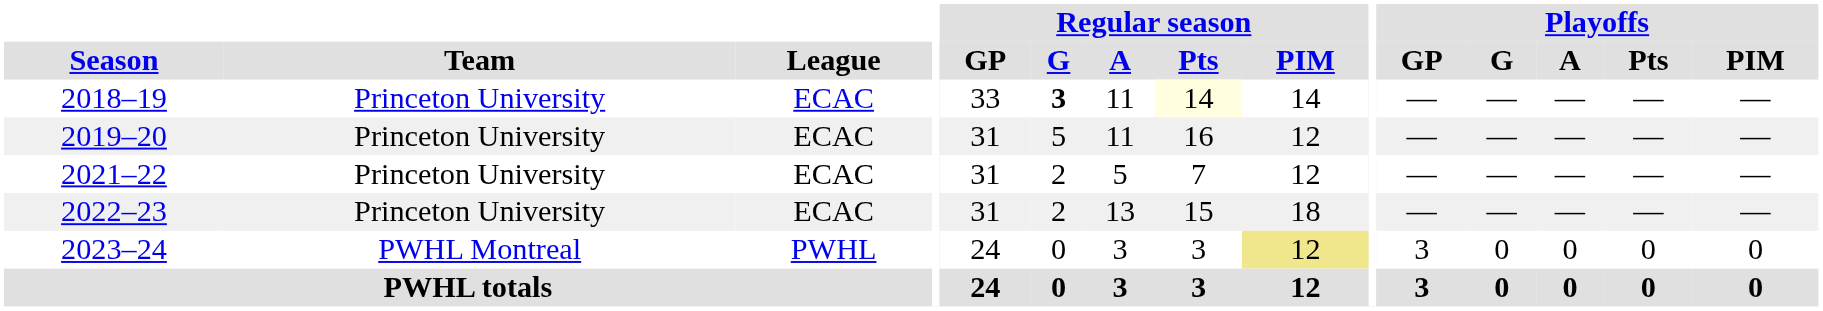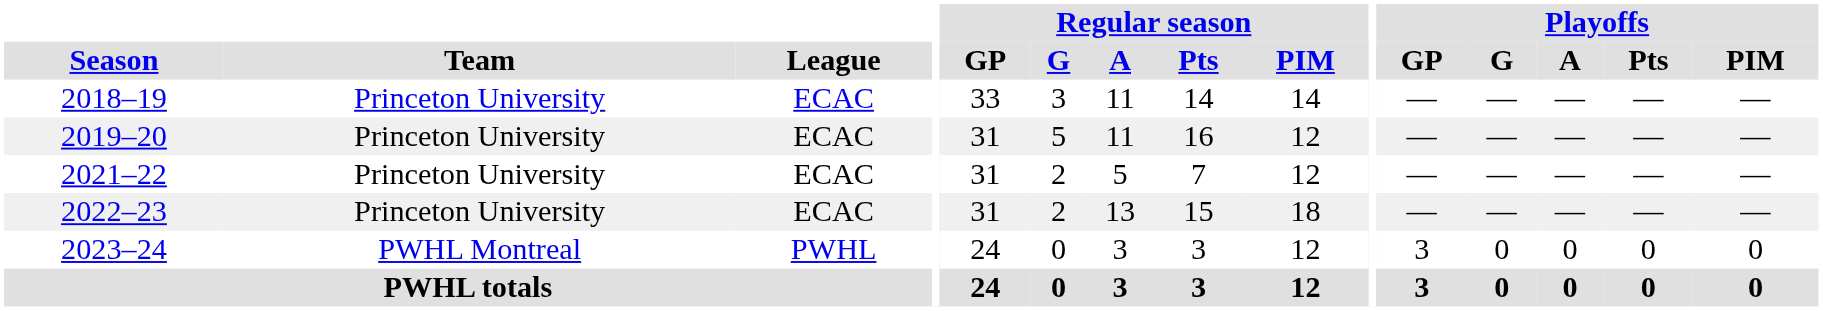2018–19 | Regular season / G: bold -> normal
2018–19 | Regular season / Pts: lightyellow background -> no background
2023–24 | Regular season / PIM: khaki background -> no background
